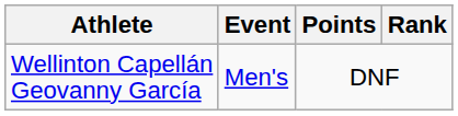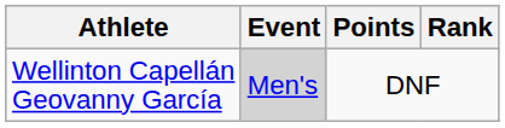Wellinton Capellán Geovanny García | Event: no background -> lightgrey background
